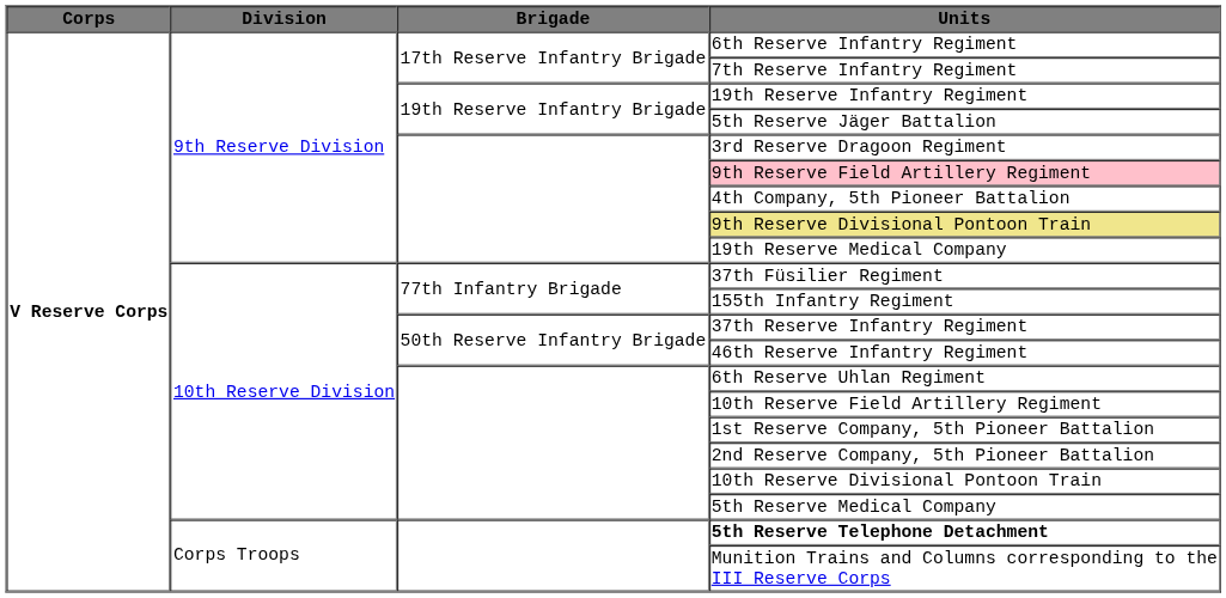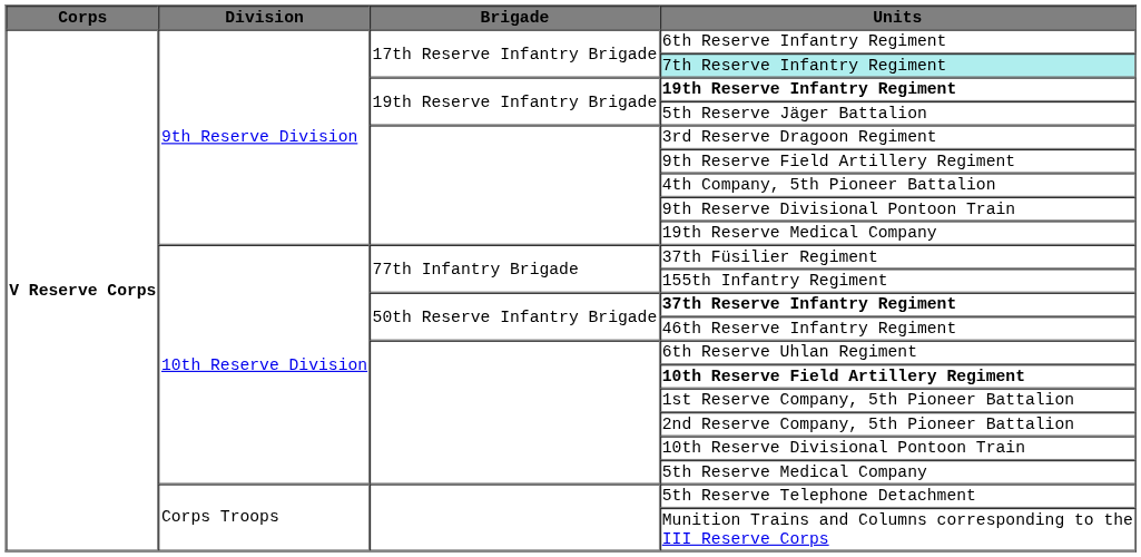7th Reserve Infantry Regiment | Units: no background -> paleturquoise background
19th Reserve Infantry Regiment | Units: normal -> bold
9th Reserve Field Artillery Regiment | Units: pink background -> no background
9th Reserve Divisional Pontoon Train | Units: khaki background -> no background
37th Reserve Infantry Regiment | Units: normal -> bold
10th Reserve Field Artillery Regiment | Units: normal -> bold
5th Reserve Telephone Detachment | Units: bold -> normal
